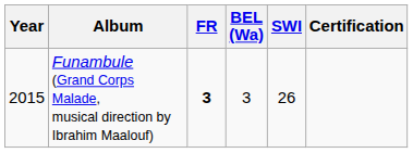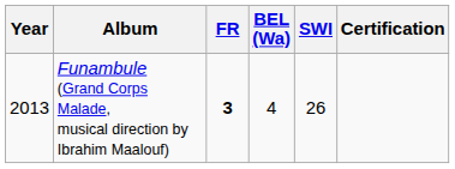row 2 | Year: 2015 -> 2013
row 2 | BEL (Wa): 3 -> 4
